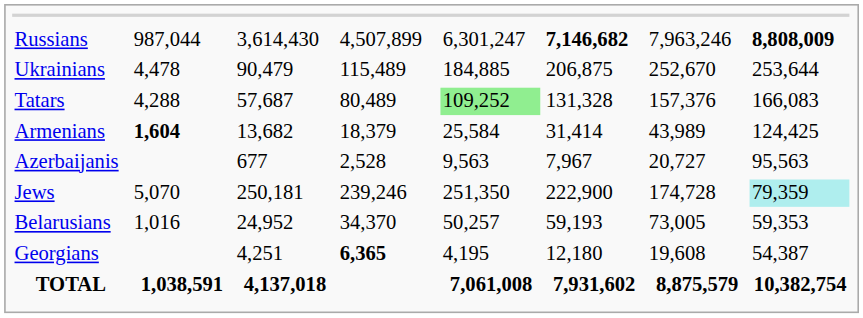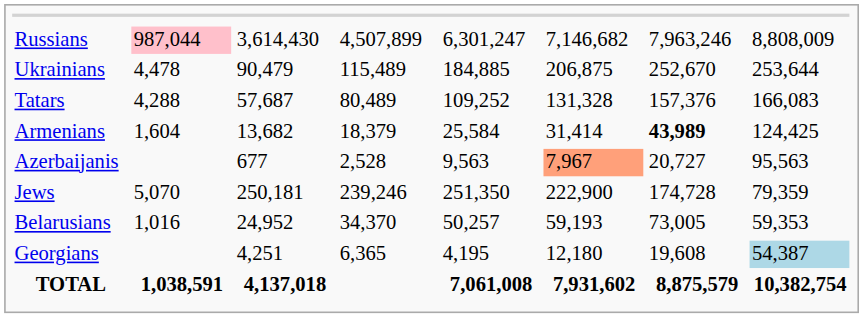Russians | column 2: no background -> pink background
Russians | column 6: bold -> normal
Russians | column 8: bold -> normal
Tatars | column 5: lightgreen background -> no background
Armenians | column 2: bold -> normal
Armenians | column 7: normal -> bold
Azerbaijanis | column 6: no background -> lightsalmon background
Jews | column 8: paleturquoise background -> no background
Georgians | column 4: bold -> normal
Georgians | column 8: no background -> lightblue background
